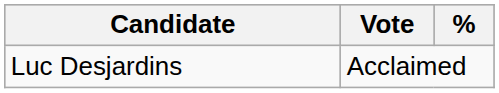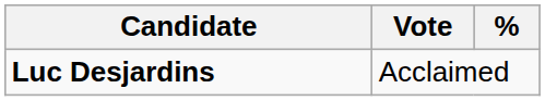Luc Desjardins | Candidate: normal -> bold
